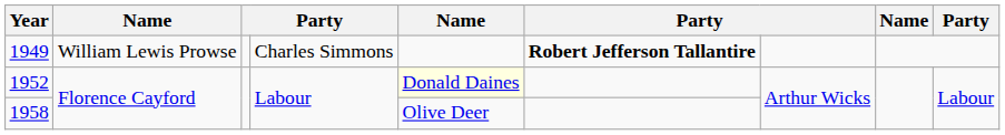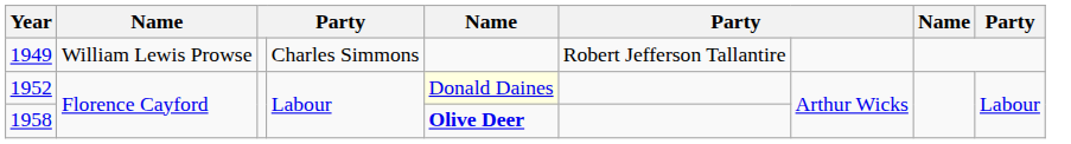1949 | column 6: bold -> normal
1958 | column 5: normal -> bold
